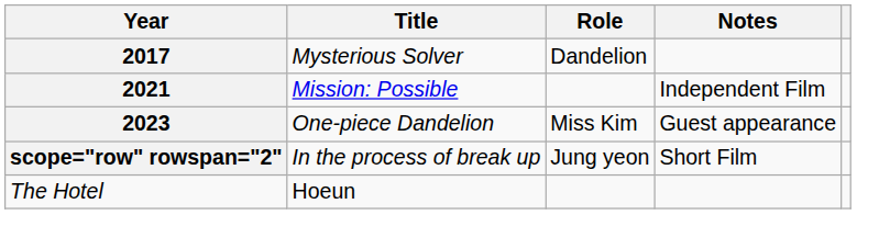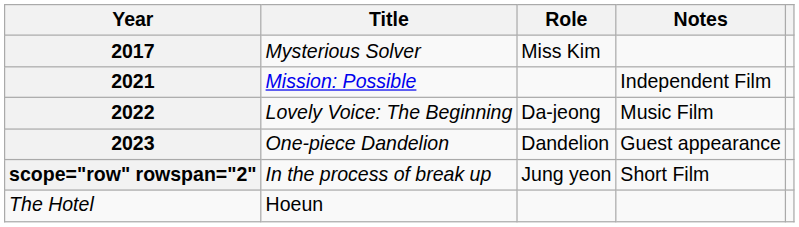Mysterious Solver | Role: Dandelion -> Miss Kim
+ row: 2022 | Lovely Voice: The Beginning | Da-jeong | Music Film
One-piece Dandelion | Role: Miss Kim -> Dandelion
